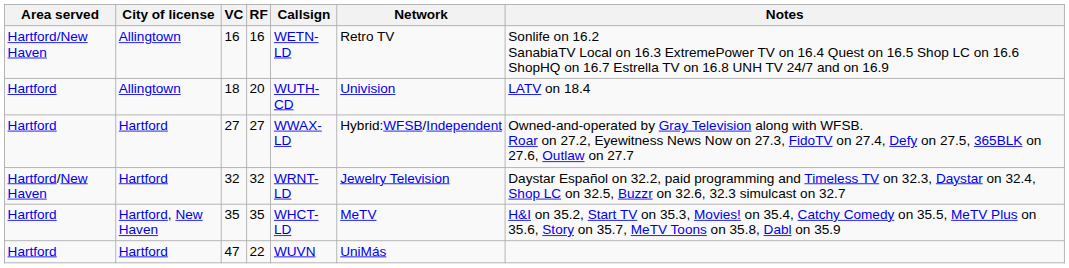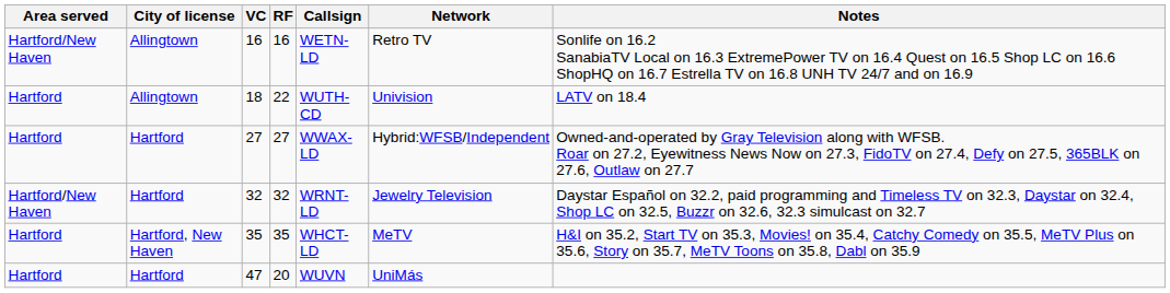18 | RF: 20 -> 22
47 | RF: 22 -> 20
